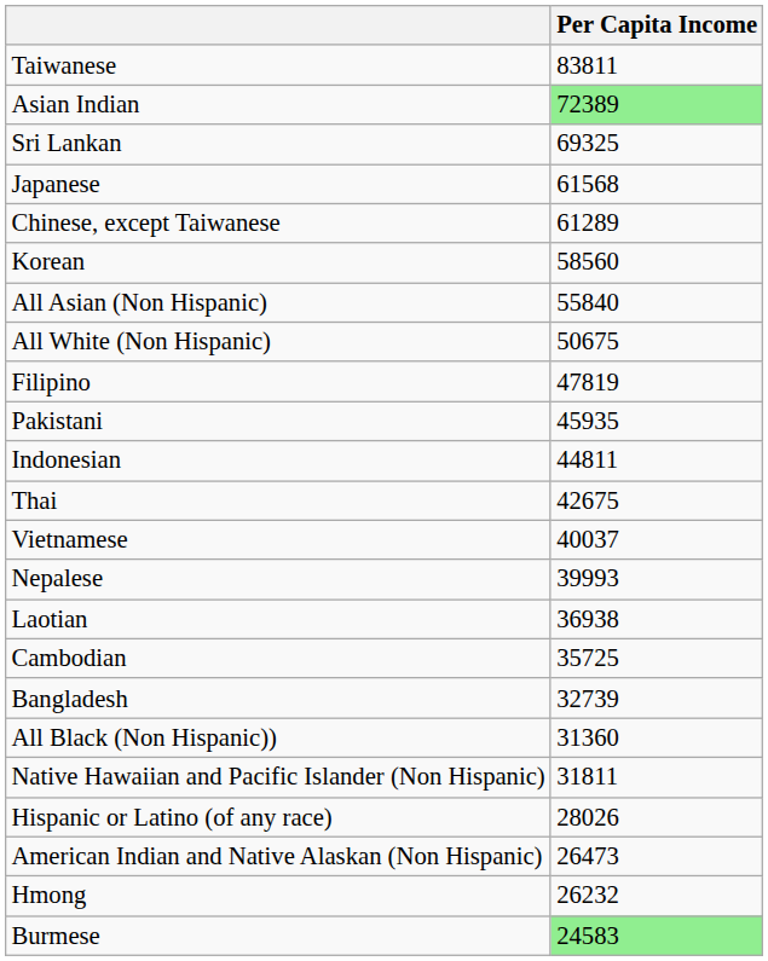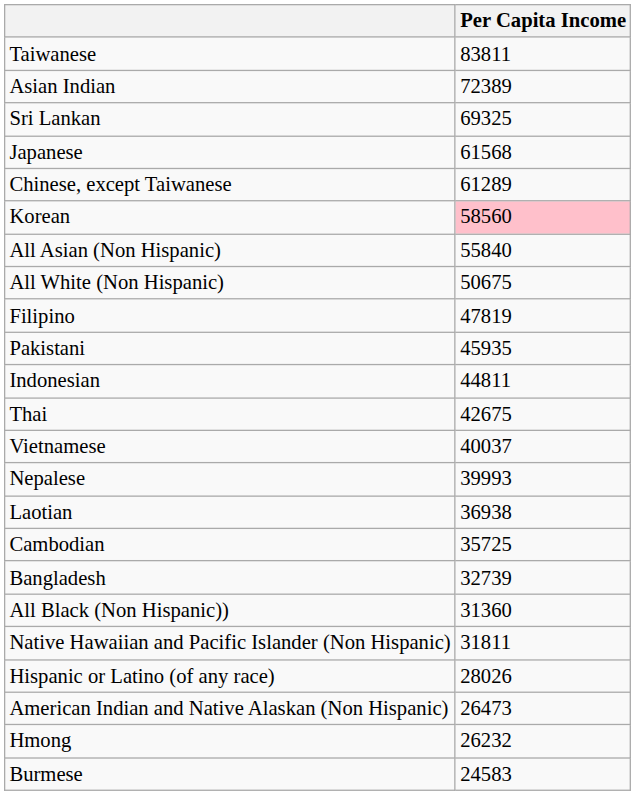Asian Indian | Per Capita Income: lightgreen background -> no background
Korean | Per Capita Income: no background -> pink background
Burmese | Per Capita Income: lightgreen background -> no background
